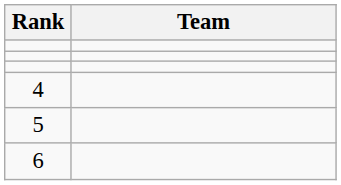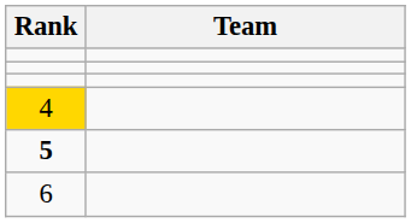row 5 | Rank: no background -> gold background
row 6 | Rank: normal -> bold
